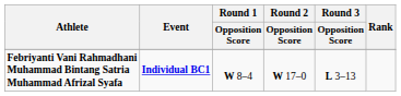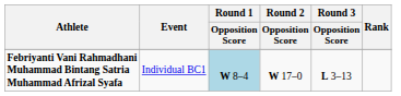row 3 | Event: bold -> normal
row 3 | Round 1 / Opposition Score: no background -> lightblue background
